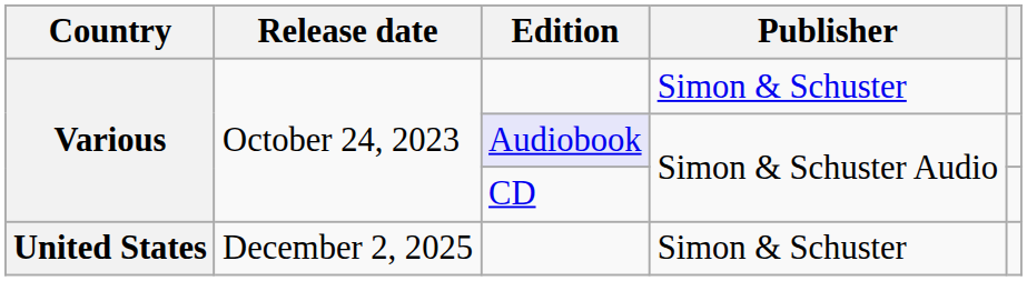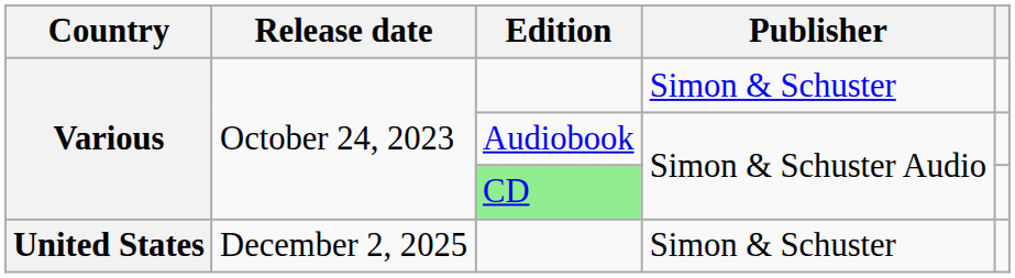Audiobook | Edition: lavender background -> no background
CD | Edition: no background -> lightgreen background
